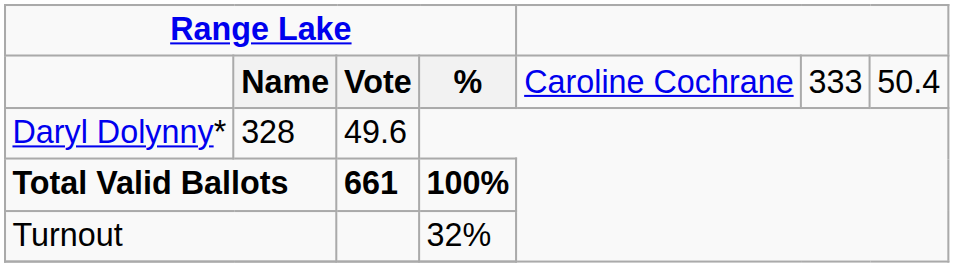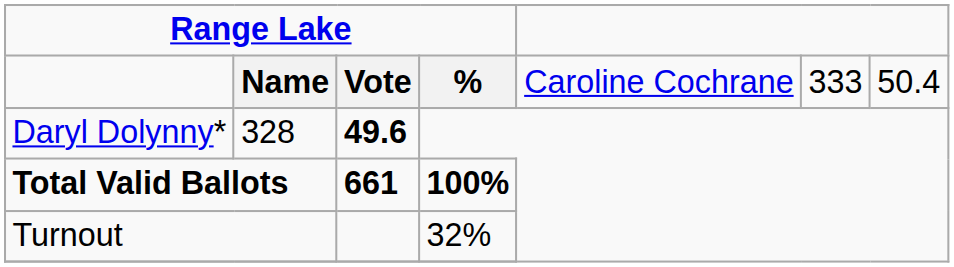Daryl Dolynny* | column 3: normal -> bold
